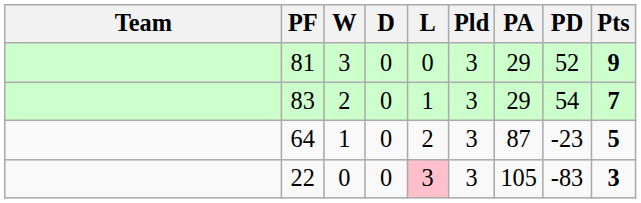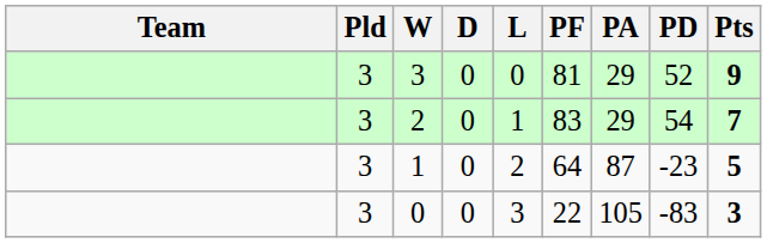columns swapped: Pld <-> PF
row 5 | L: pink background -> no background
